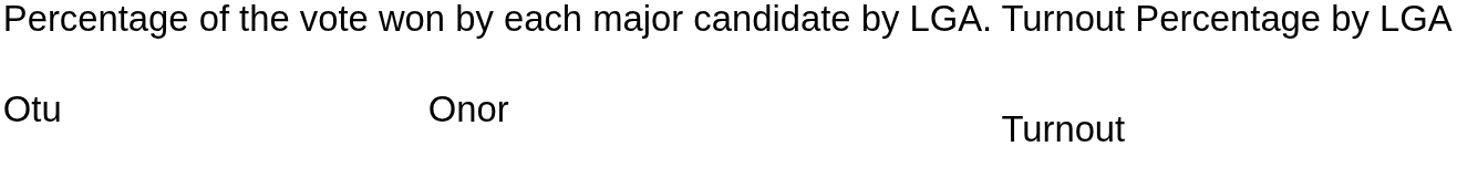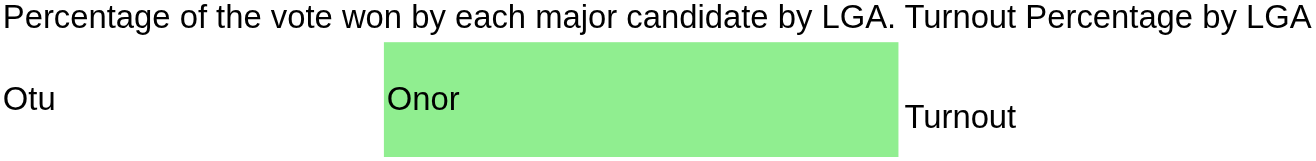Otu | column 2: no background -> lightgreen background
